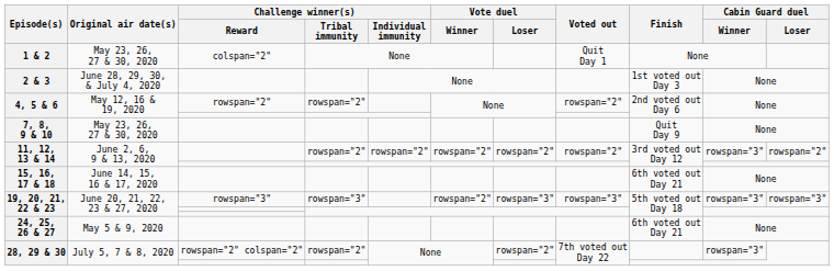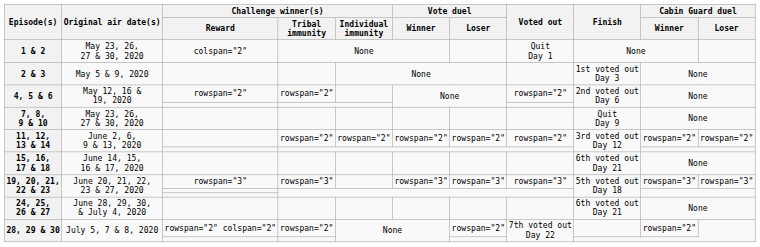2 & 3 | Original air date(s): June 28, 29, 30, & July 4, 2020 -> May 5 & 9, 2020
11, 12, 13 & 14 / rowspan="2" | Cabin Guard duel / Winner: rowspan="3" -> rowspan="2"
19, 20, 21, 22 & 23 / rowspan="3" | Vote duel / Winner: rowspan="2" -> rowspan="3"
24, 25, 26 & 27 | Original air date(s): May 5 & 9, 2020 -> June 28, 29, 30, & July 4, 2020
28, 29 & 30 / rowspan="2" | Cabin Guard duel / Winner: rowspan="3" -> rowspan="2"
